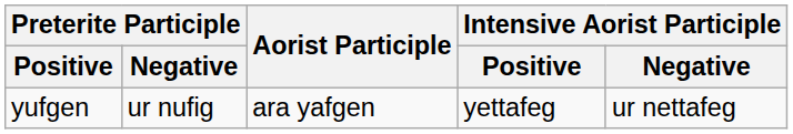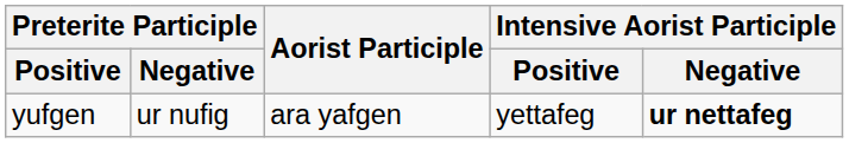yufgen | Intensive Aorist Participle / Negative: normal -> bold
